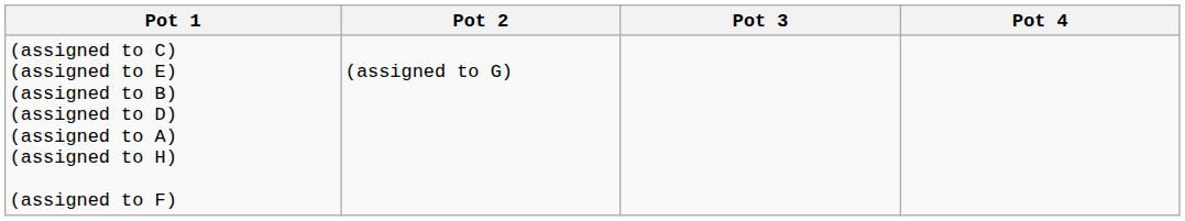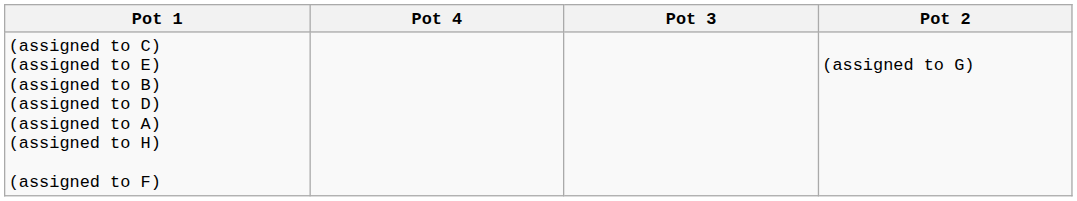columns swapped: Pot 2 <-> Pot 4
